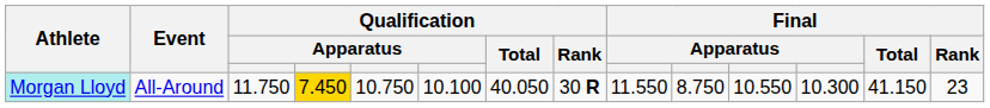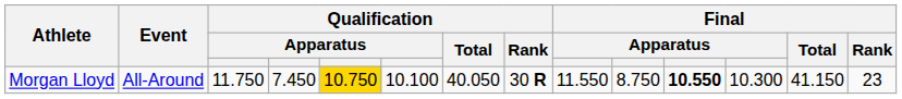row 4 | Athlete: paleturquoise background -> no background
row 4 | column 4: gold background -> no background
row 4 | column 5: no background -> gold background
row 4 | column 11: normal -> bold
